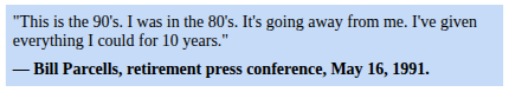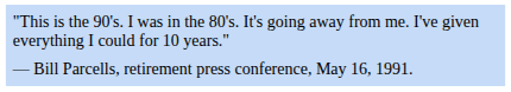row 2 | column 1: bold -> normal
